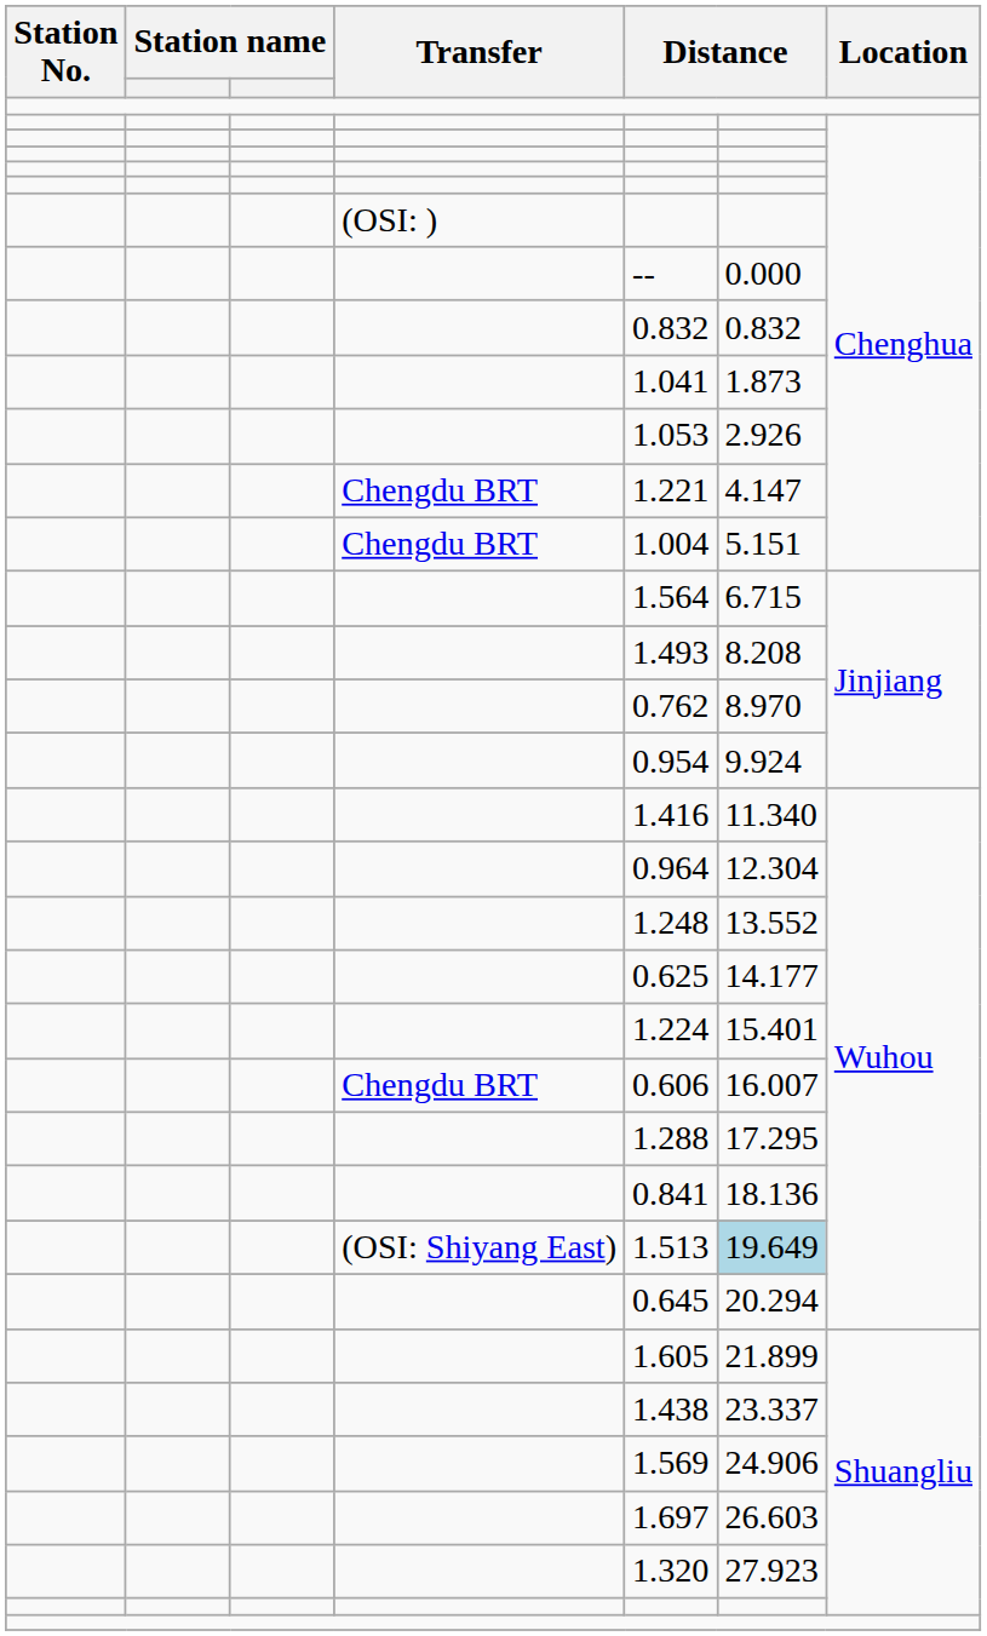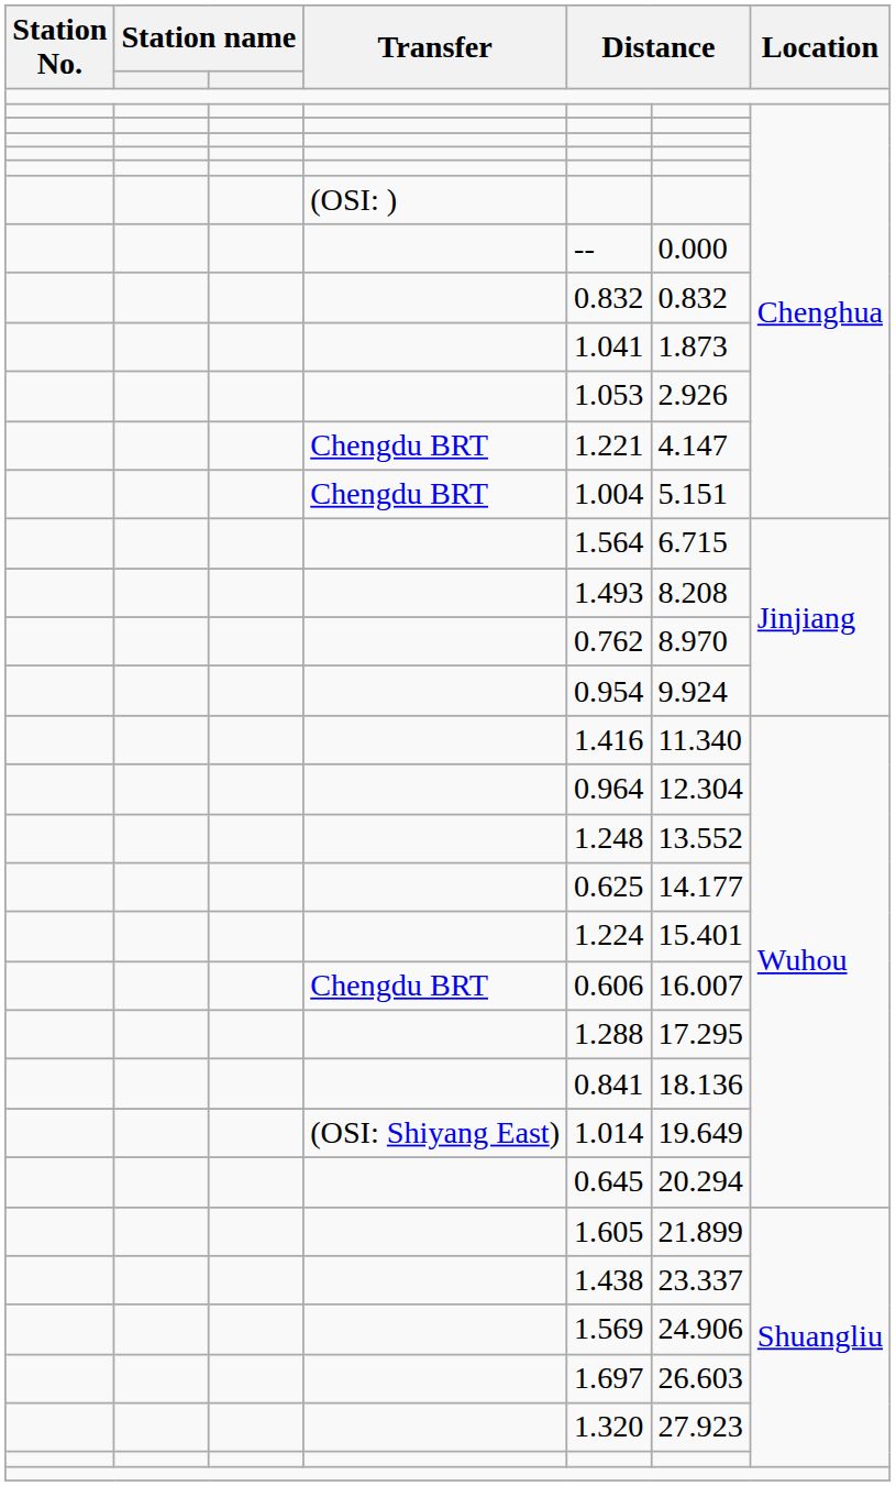(OSI: Shiyang East) | column 5: 1.513 -> 1.014
(OSI: Shiyang East) | column 6: lightblue background -> no background
